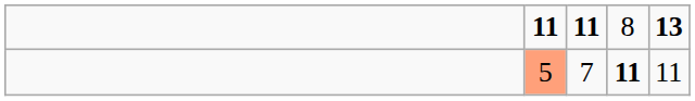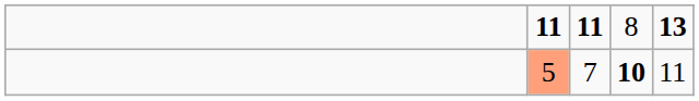row 2 | column 4: 11 -> 10
